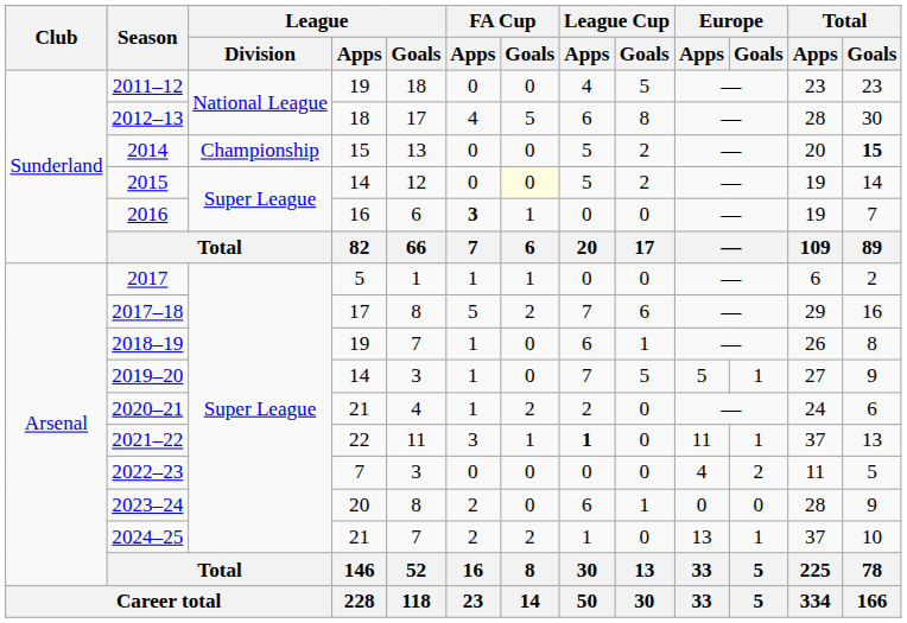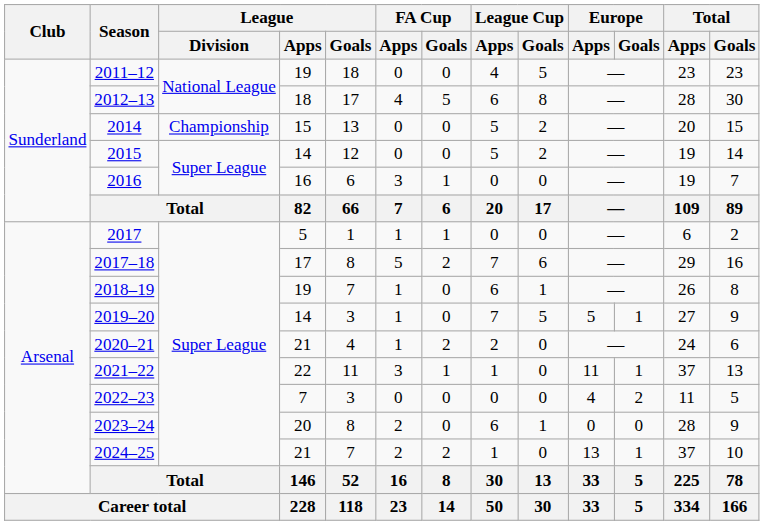2014 | Total / Goals: bold -> normal
2015 | FA Cup / Goals: lightyellow background -> no background
2016 | FA Cup / Apps: bold -> normal
2021–22 | League Cup / Apps: bold -> normal
